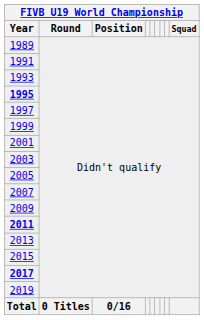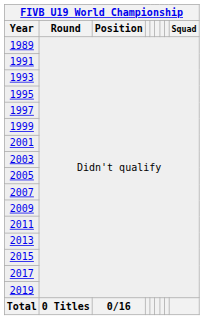1995 | FIVB U19 World Championship / Year: bold -> normal
2011 | FIVB U19 World Championship / Year: bold -> normal
2017 | FIVB U19 World Championship / Year: bold -> normal
